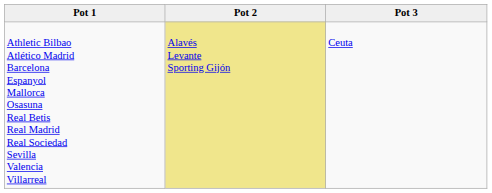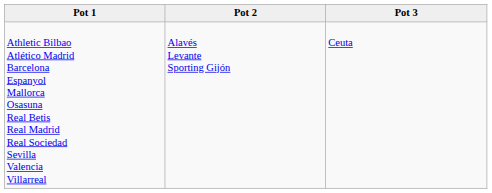row 2 | column 2: khaki background -> no background
